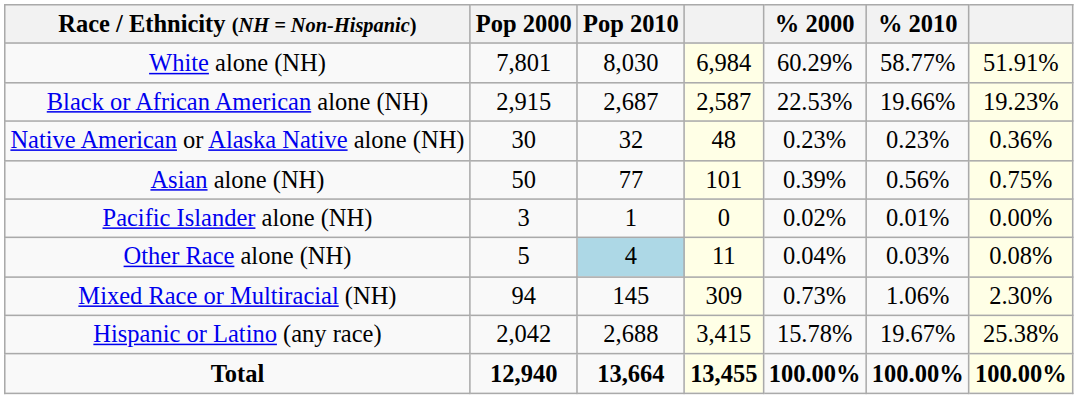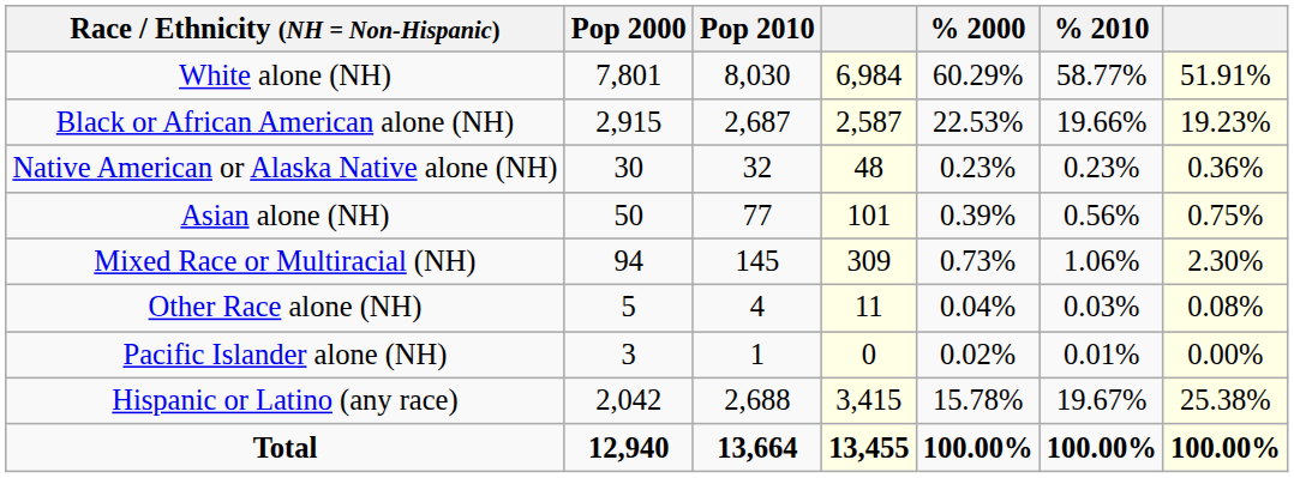rows swapped: Pacific Islander alone (NH) <-> Mixed Race or Multiracial (NH)
Other Race alone (NH) | Pop 2010: lightblue background -> no background
